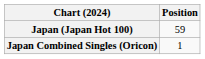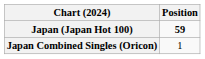Japan (Japan Hot 100) | Position: normal -> bold
